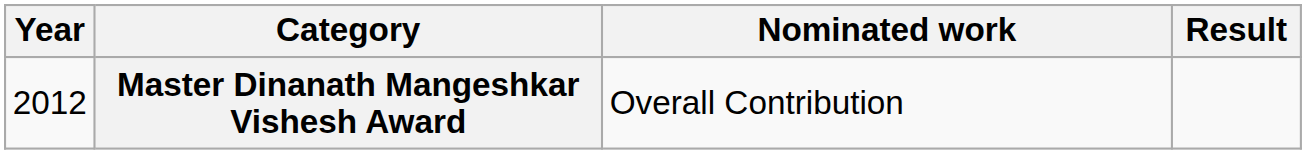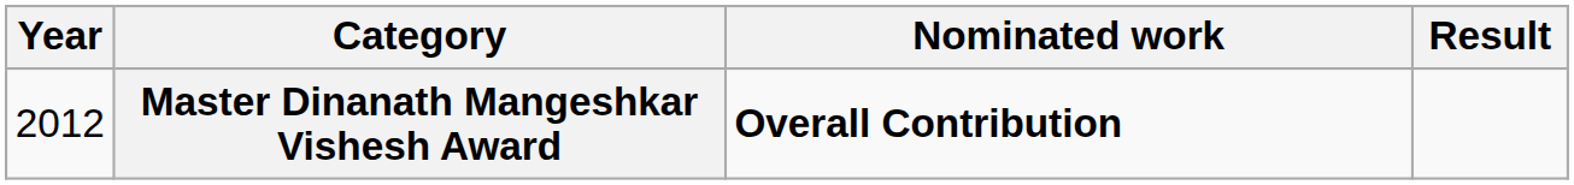row 2 | Nominated work: normal -> bold
